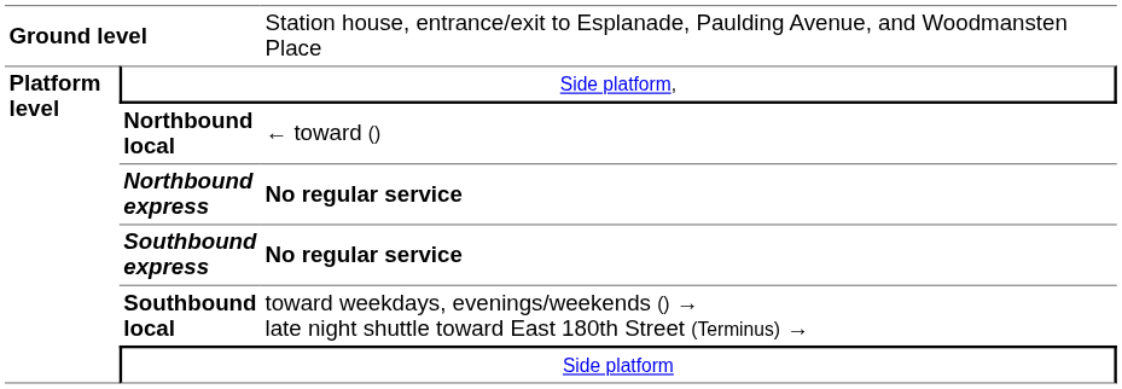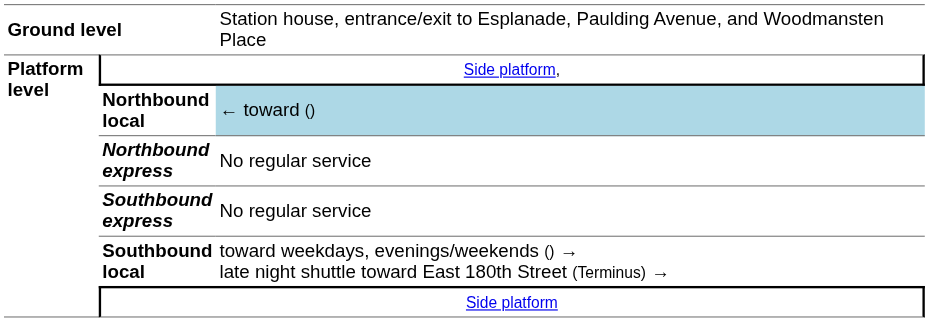Northbound local | column 3: no background -> lightblue background
Northbound express | column 3: bold -> normal
Southbound express | column 3: bold -> normal
